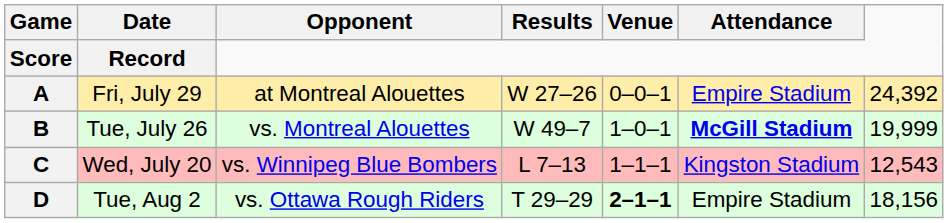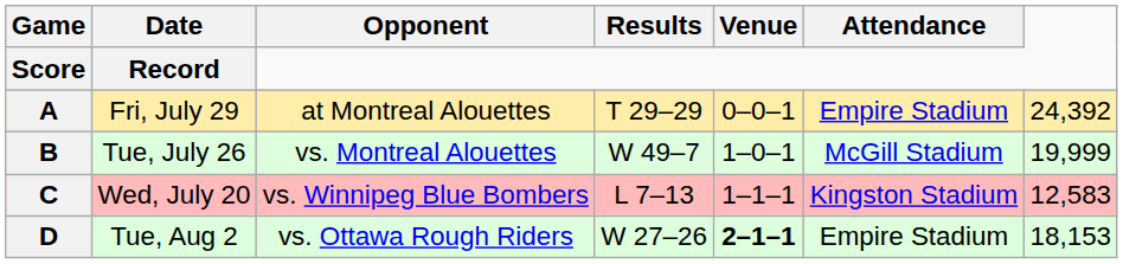A | Results: W 27–26 -> T 29–29
B | Attendance: bold -> normal
C | column 7: 12,543 -> 12,583
D | Results: T 29–29 -> W 27–26
D | column 7: 18,156 -> 18,153
